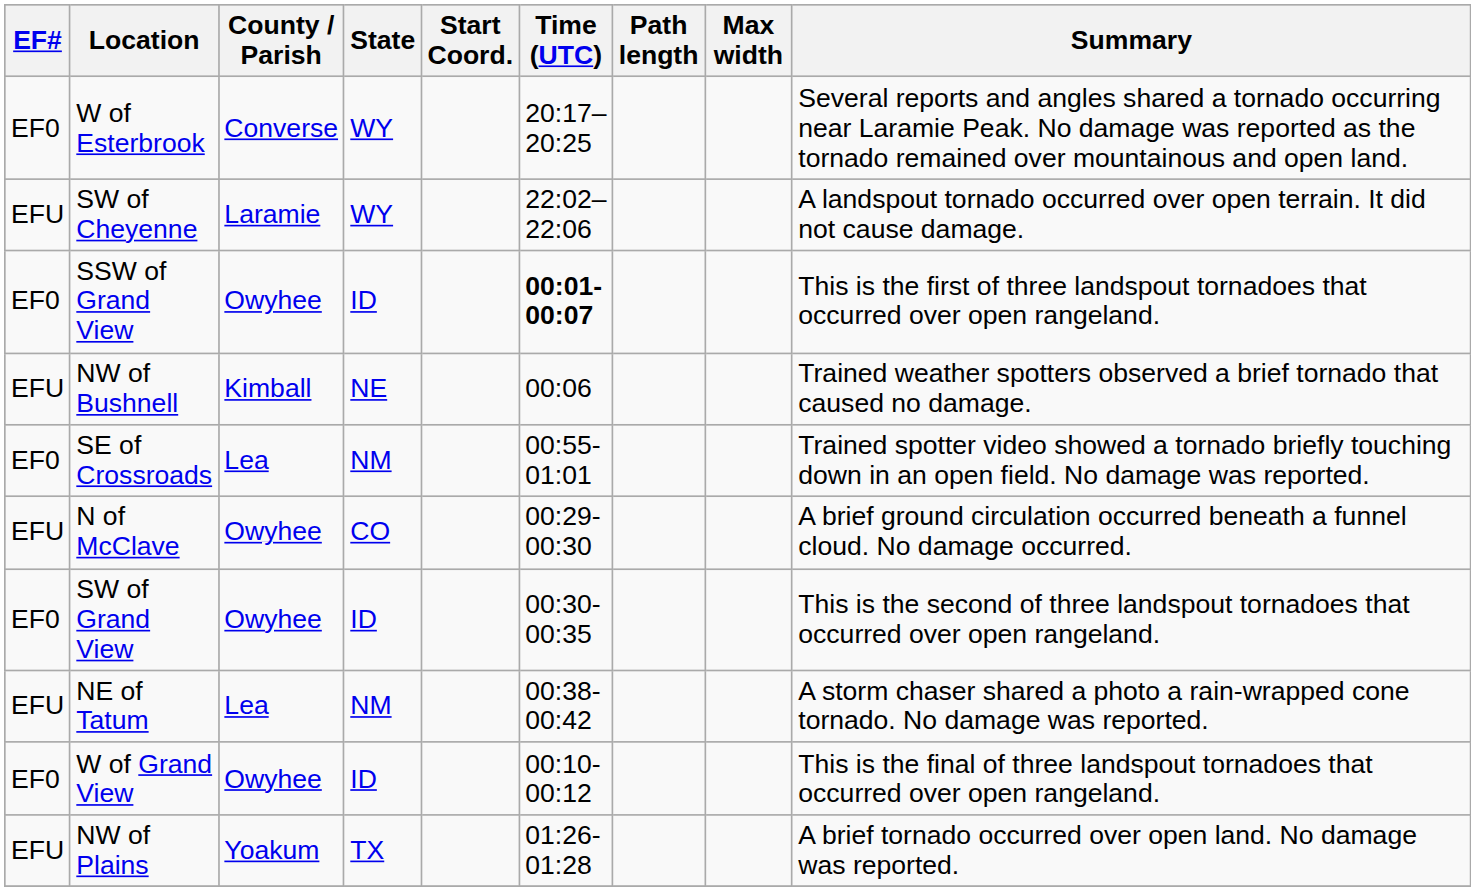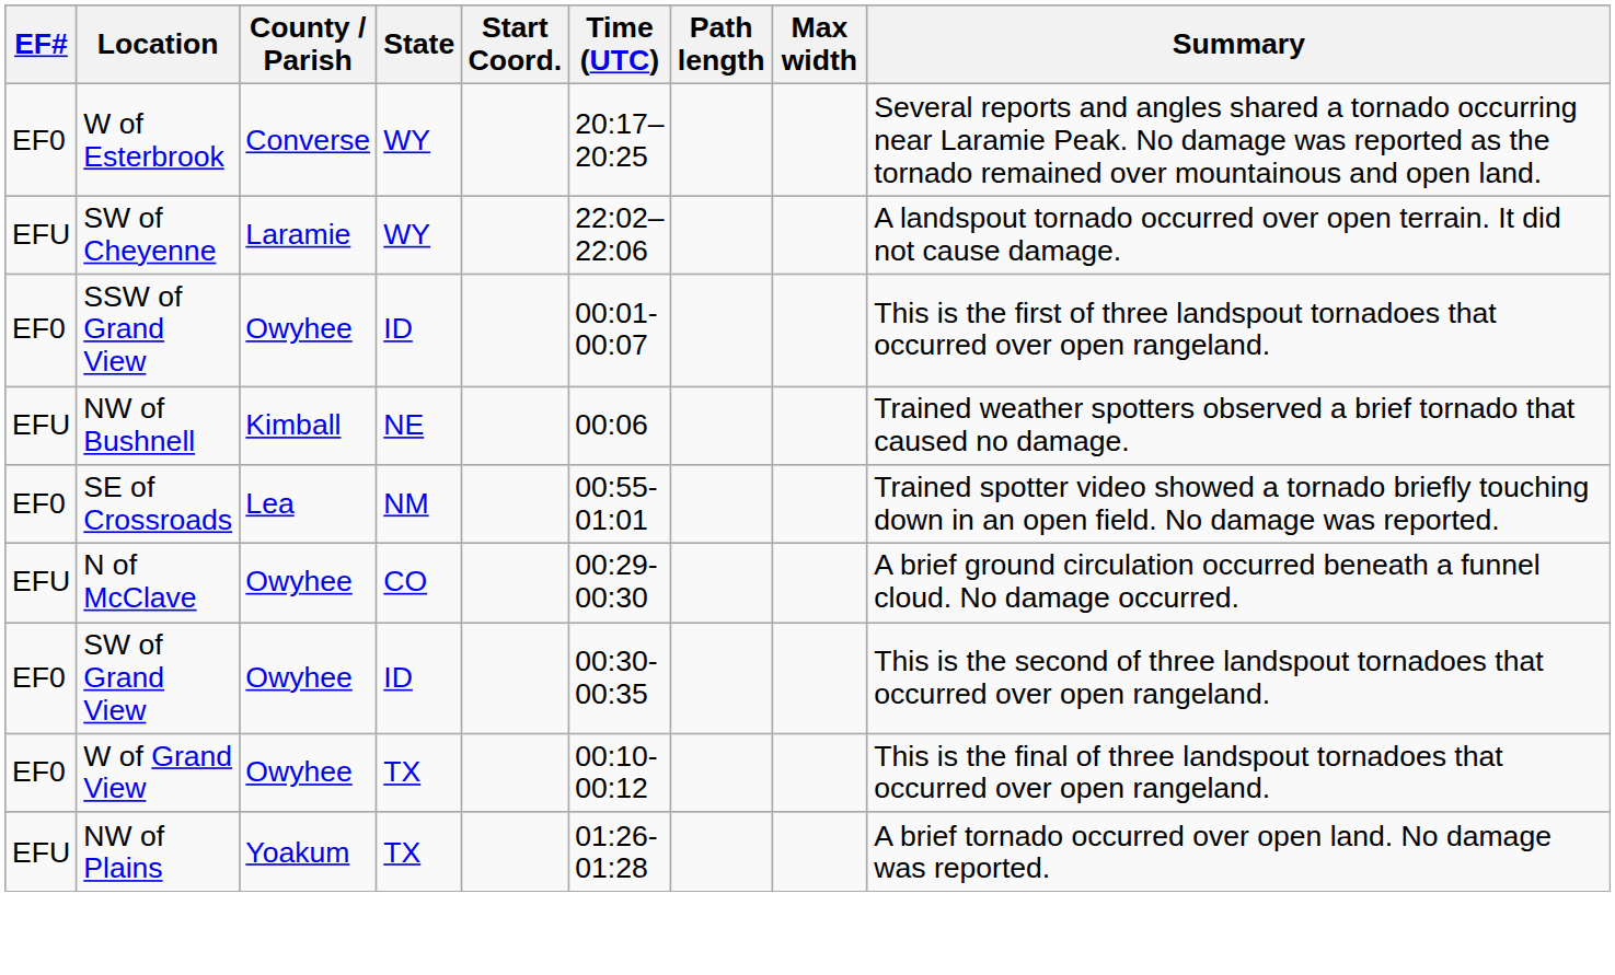SSW of Grand View | Time (UTC): bold -> normal
- row: EFU | NE of Tatum | Lea | NM | 00:38-00:42 | A storm chaser shared a photo a rain-wrapped cone tornado. No damage was reported.
W of Grand View | State: ID -> TX
